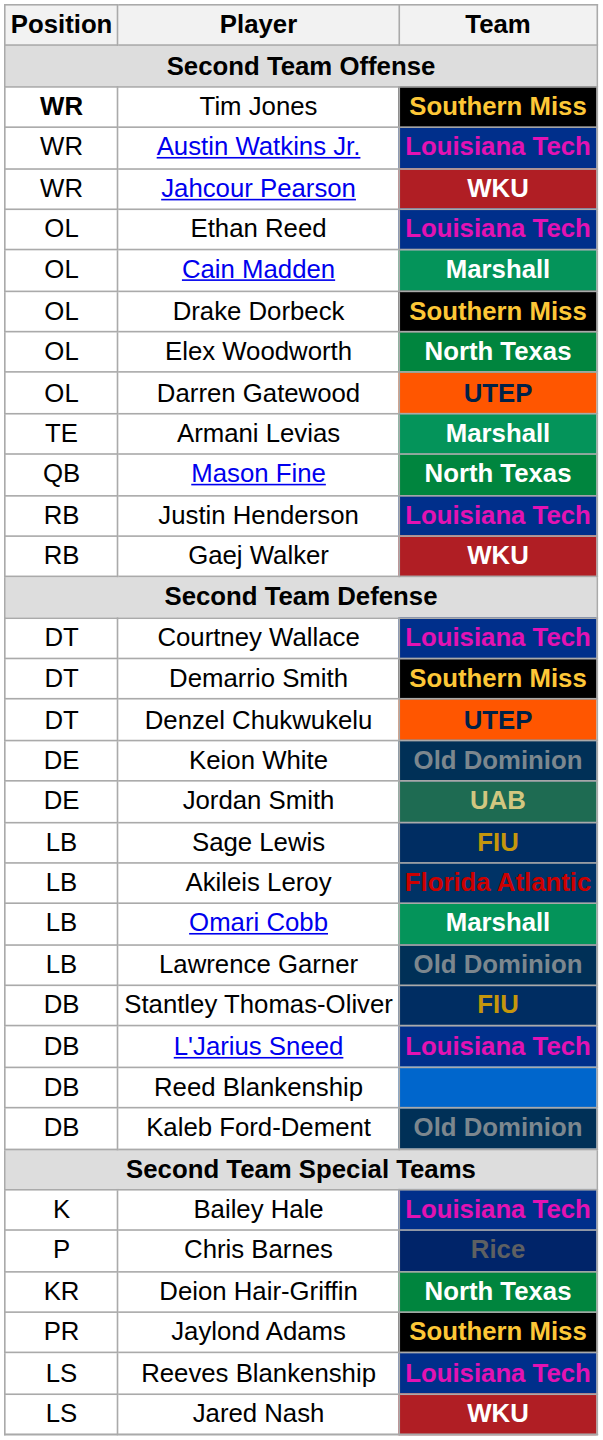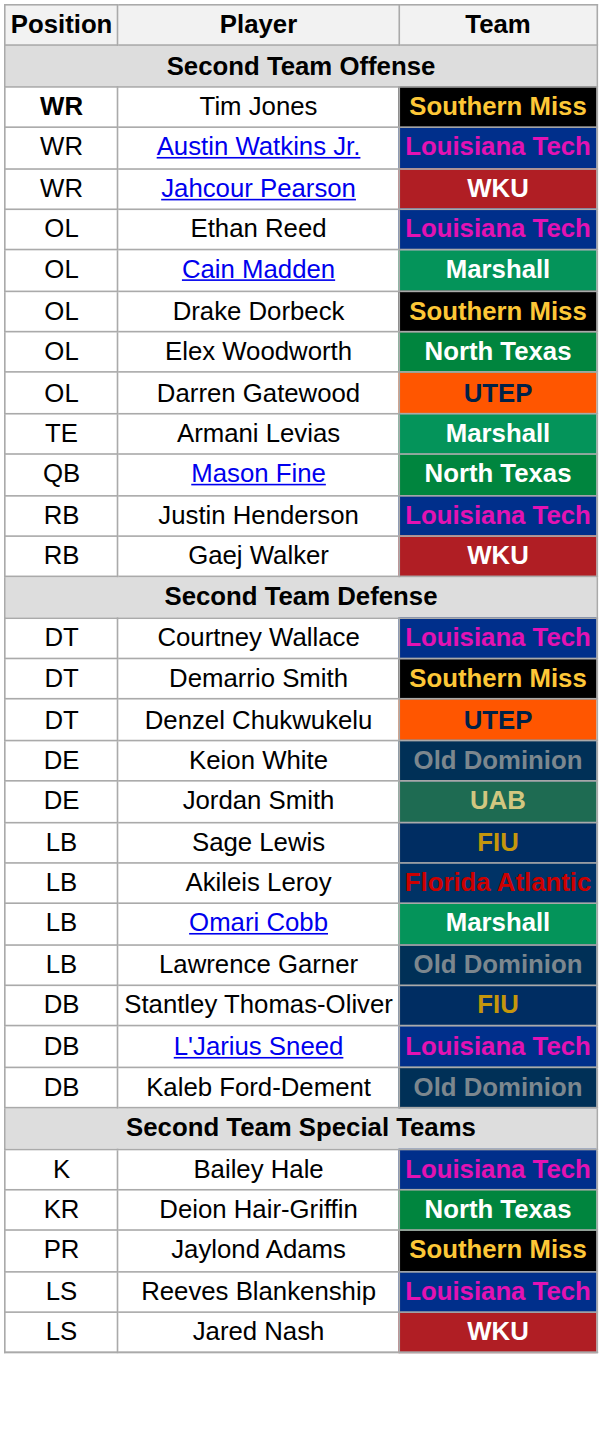- row: DB | Reed Blankenship
- row: P | Chris Barnes | Rice
